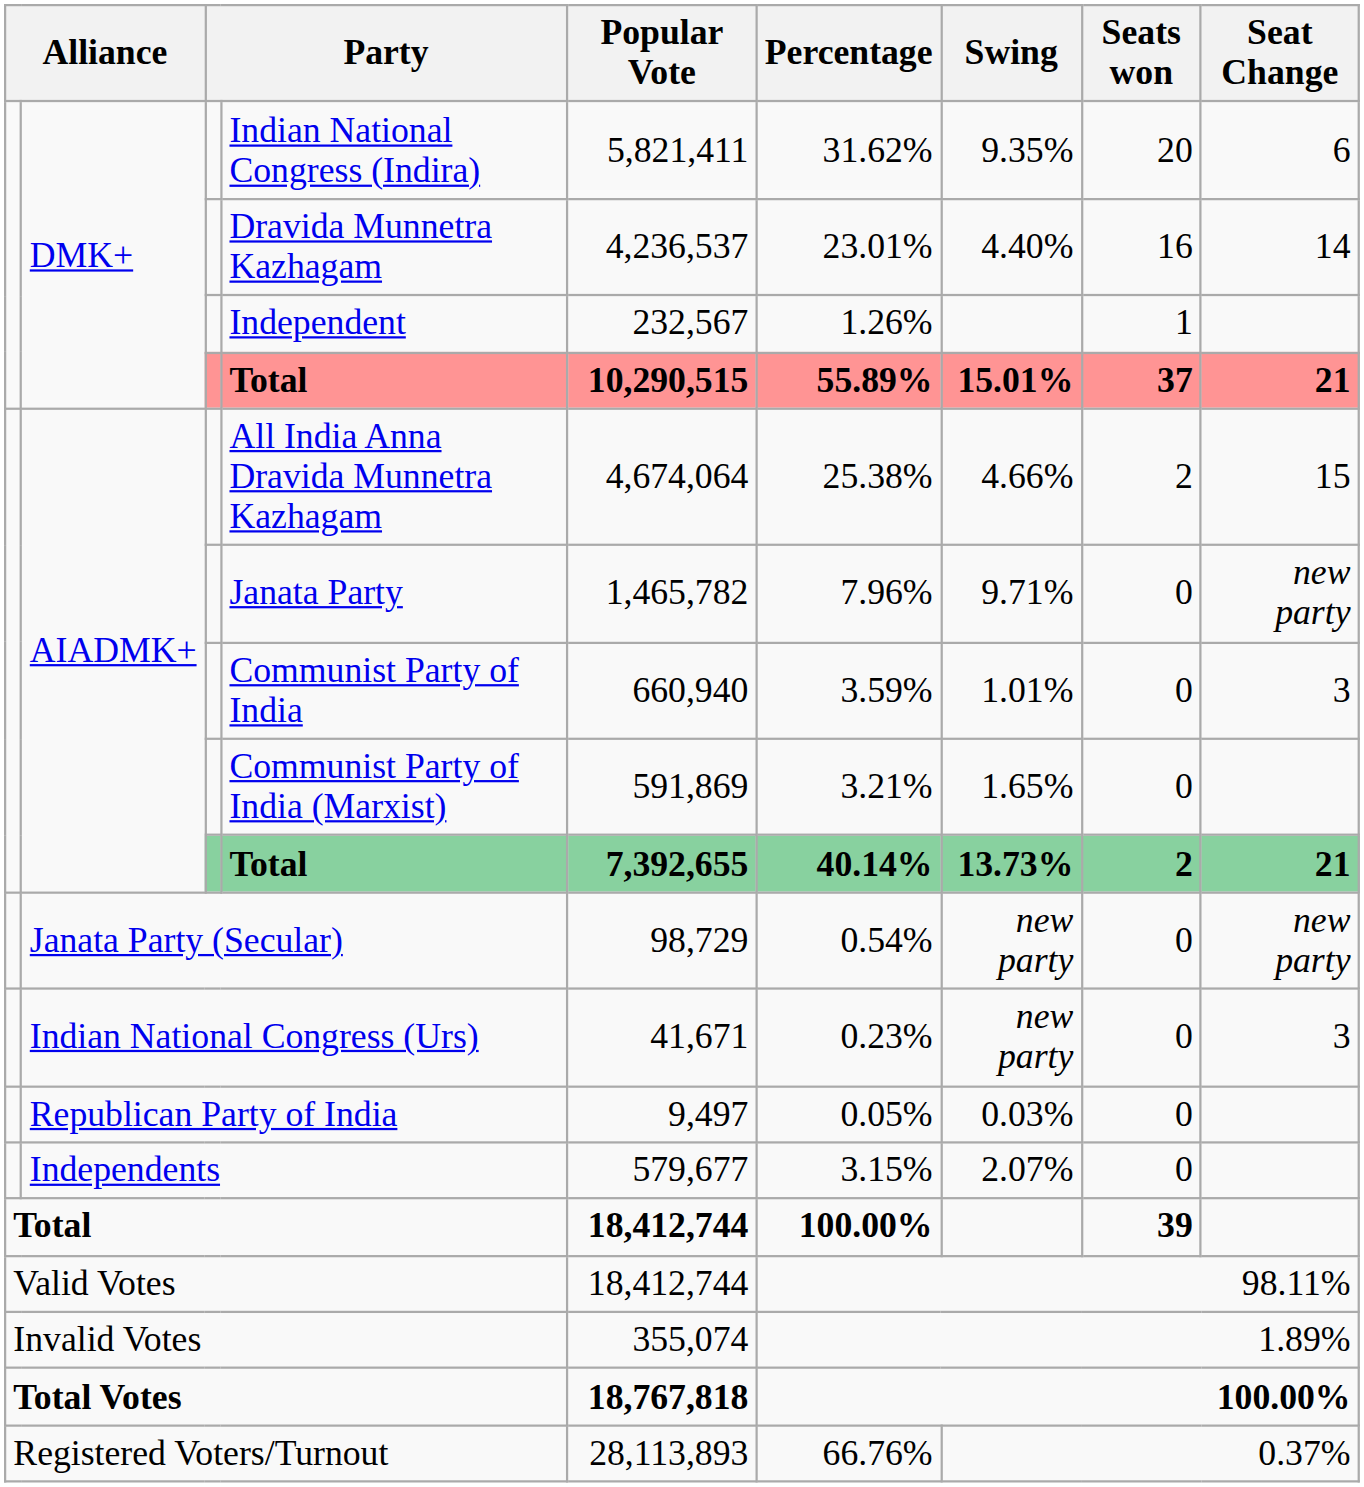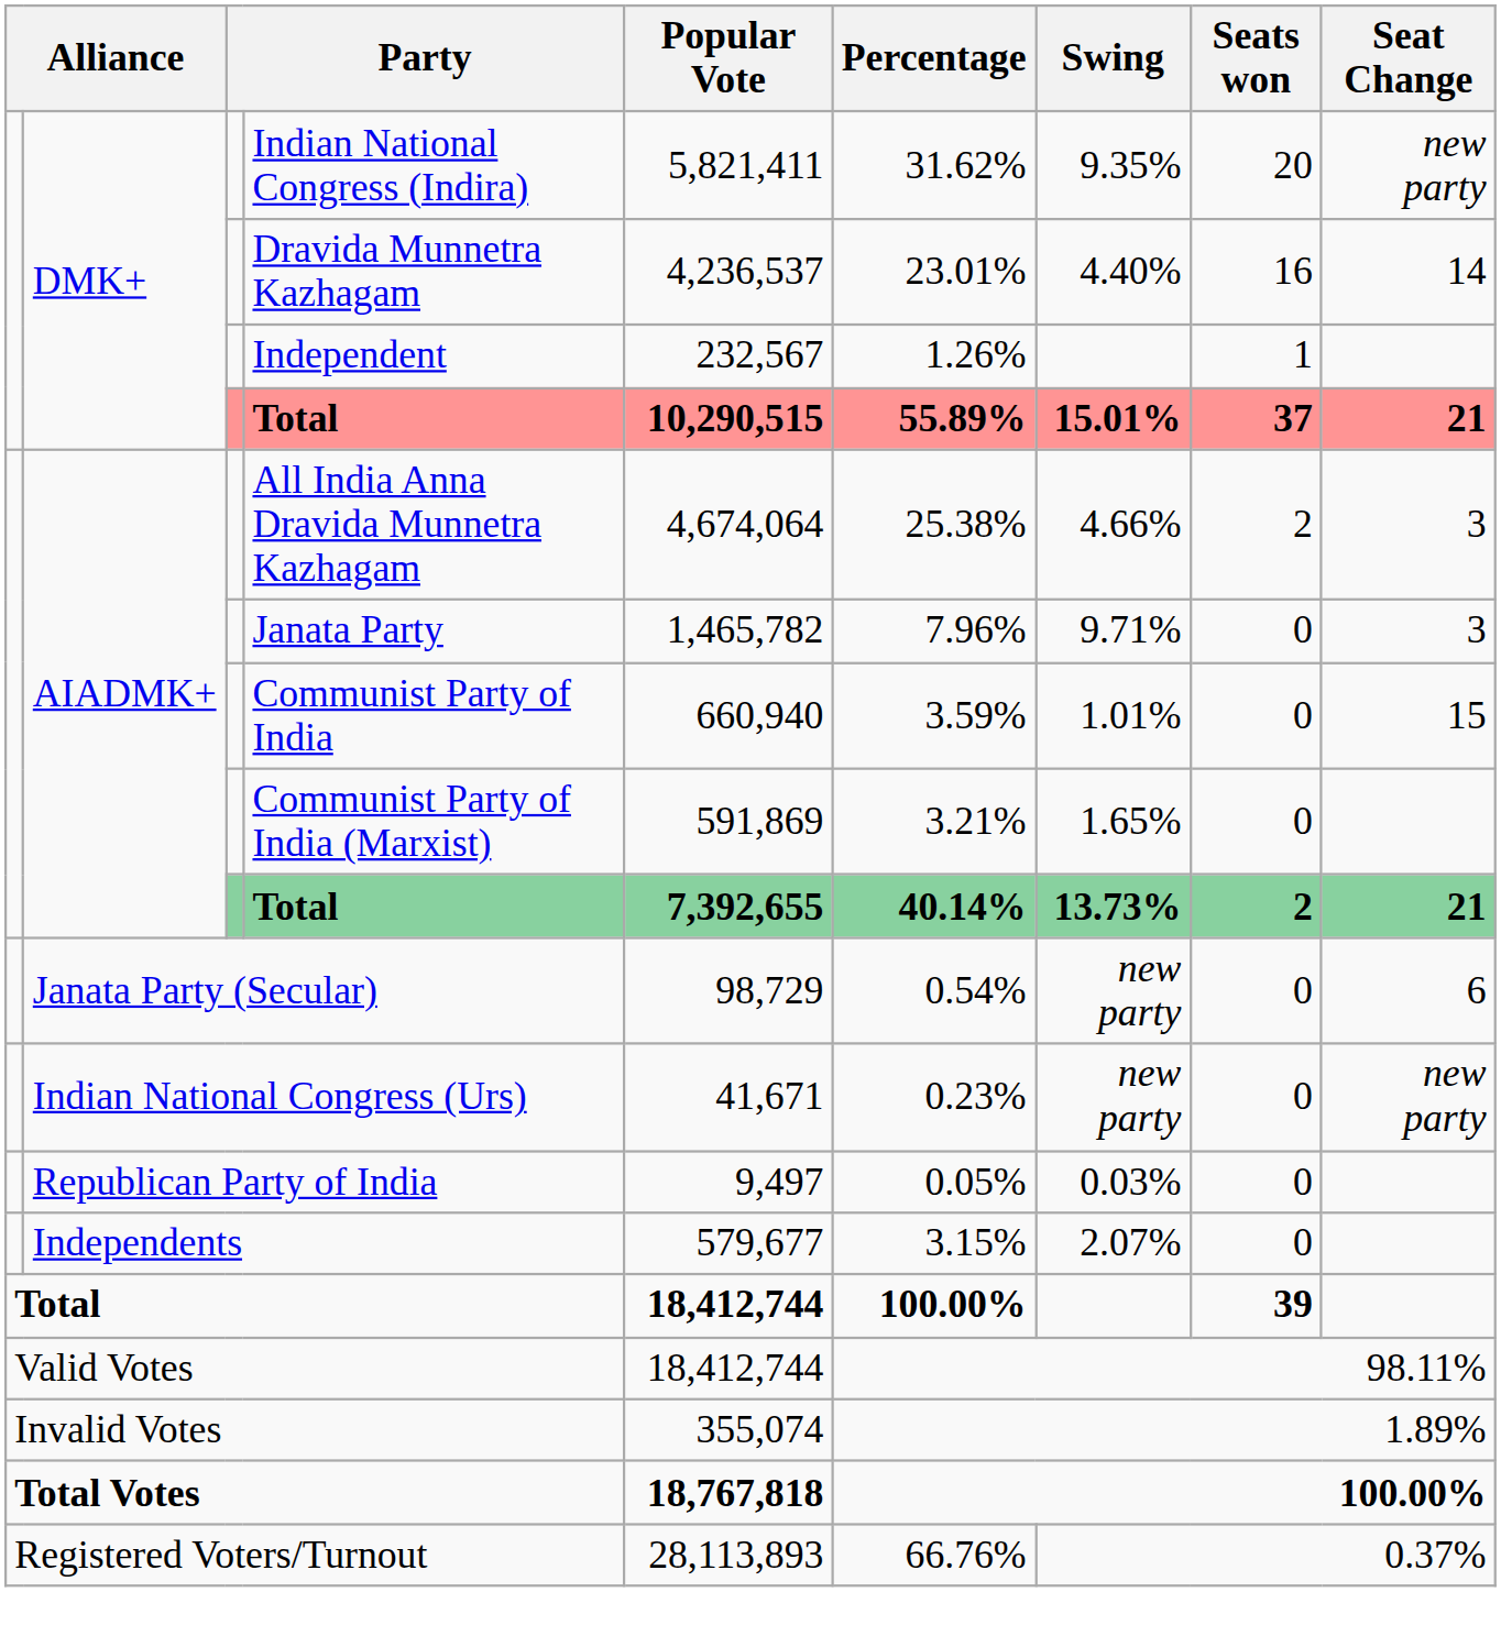Indian National Congress (Indira) | Seat Change: 6 -> new party
All India Anna Dravida Munnetra Kazhagam | Seat Change: 15 -> 3
Janata Party | Seat Change: new party -> 3
Communist Party of India | Seat Change: 3 -> 15
Janata Party (Secular) | Seat Change: new party -> 6
Indian National Congress (Urs) | Seat Change: 3 -> new party
